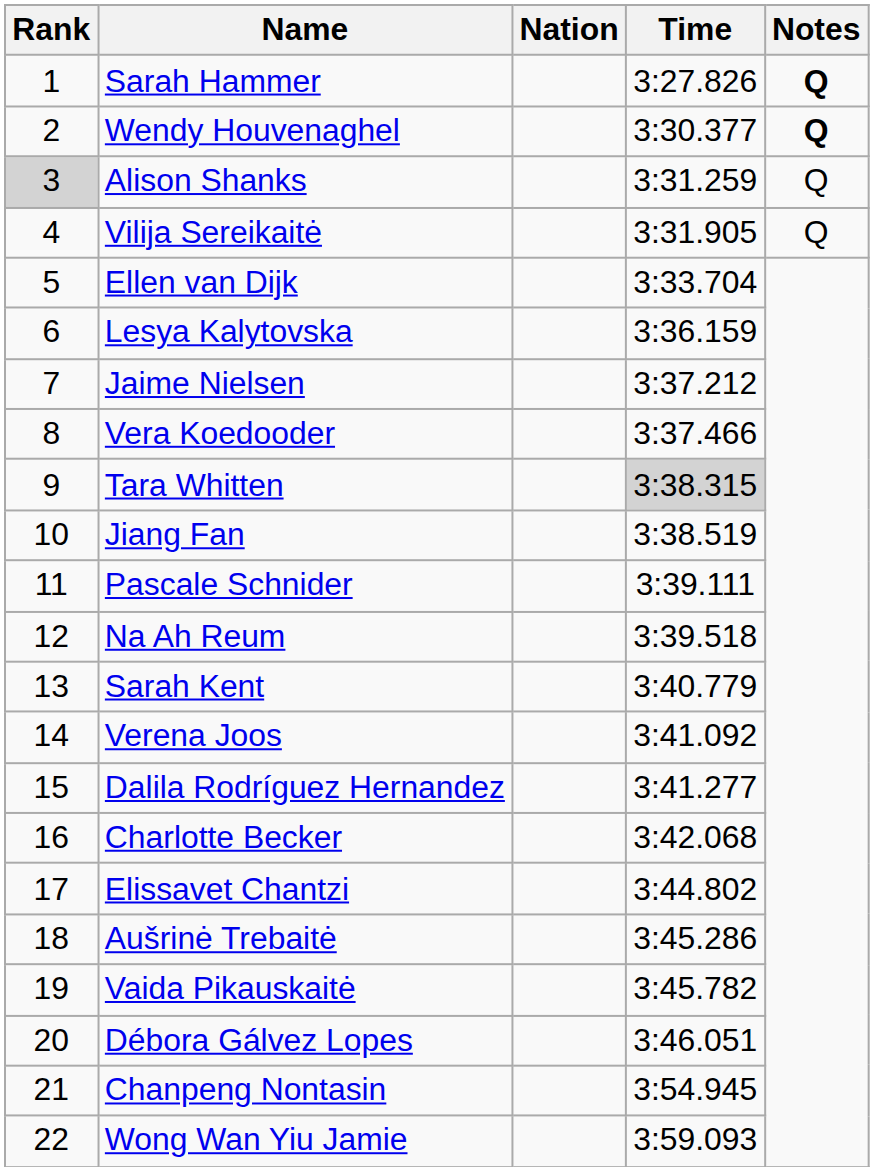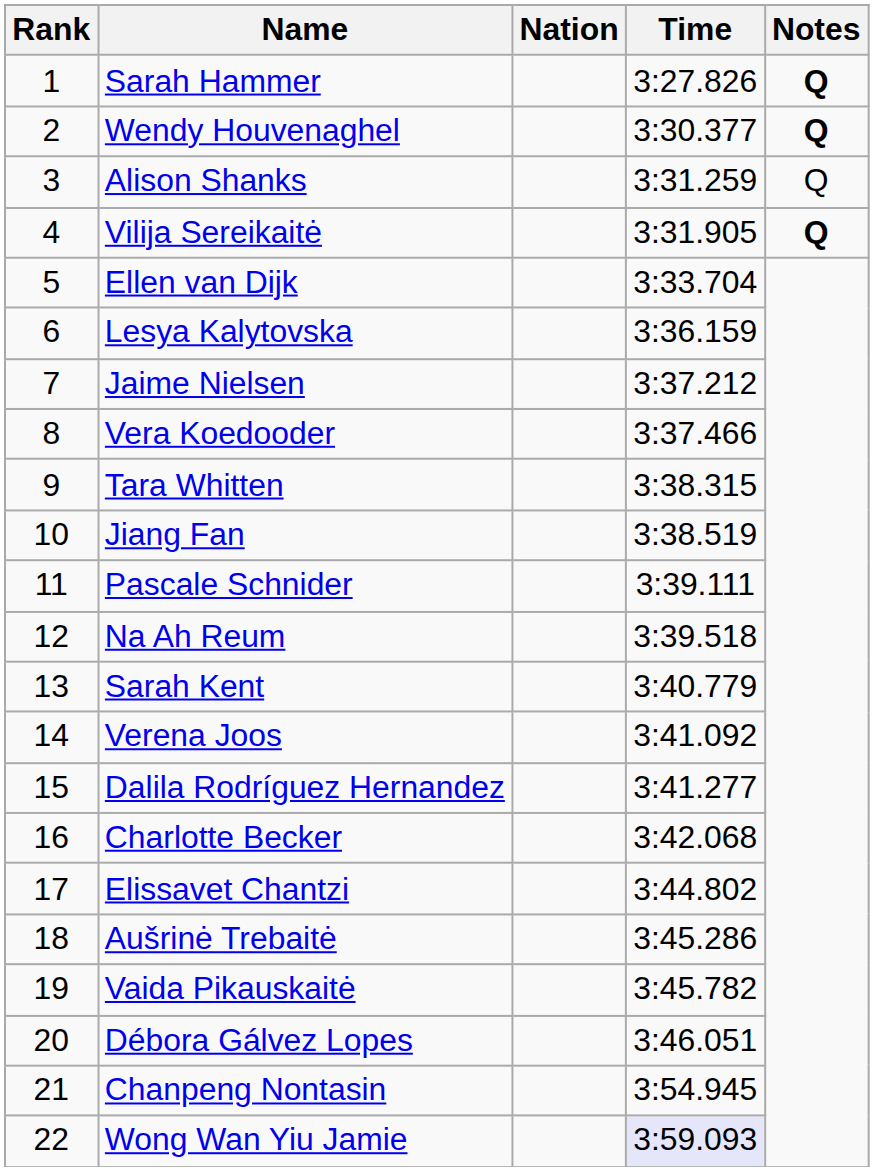Alison Shanks | Rank: lightgrey background -> no background
Vilija Sereikaitė | Notes: normal -> bold
Tara Whitten | Time: lightgrey background -> no background
Wong Wan Yiu Jamie | Time: no background -> lavender background
